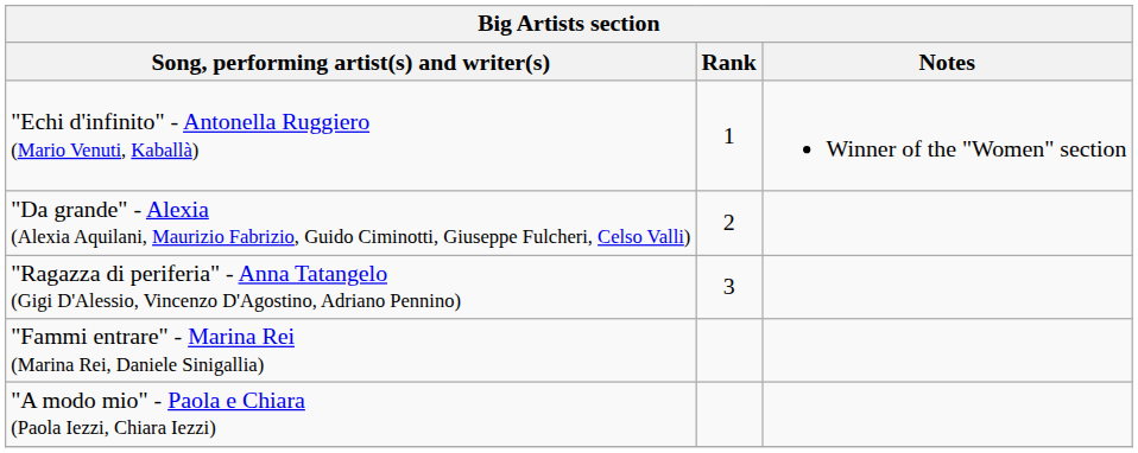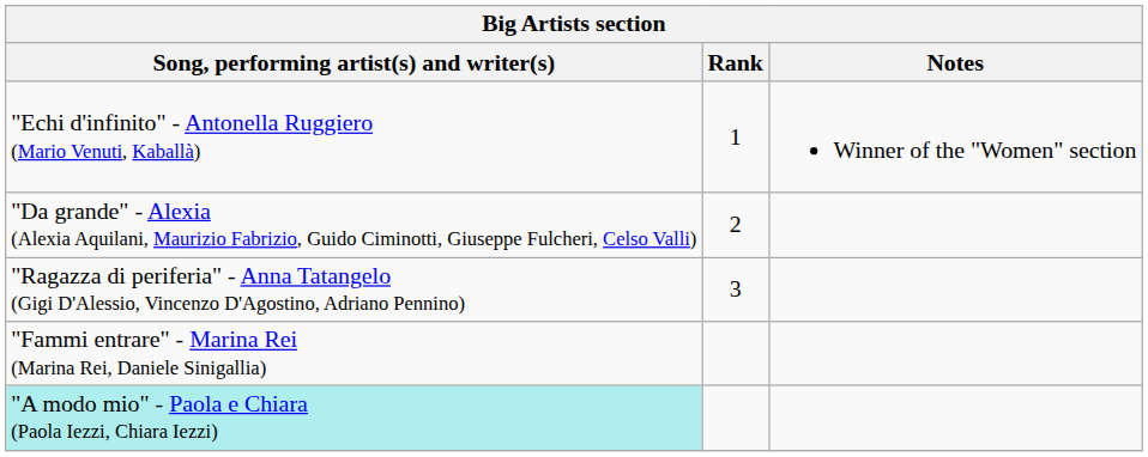"A modo mio" - Paola e Chiara (Paola Iezzi, Chiara Iezzi) | Song, performing artist(s) and writer(s): no background -> paleturquoise background
